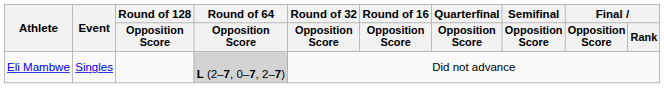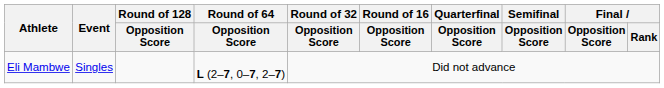Eli Mambwe | Round of 64 / Opposition Score: lightgrey background -> no background
